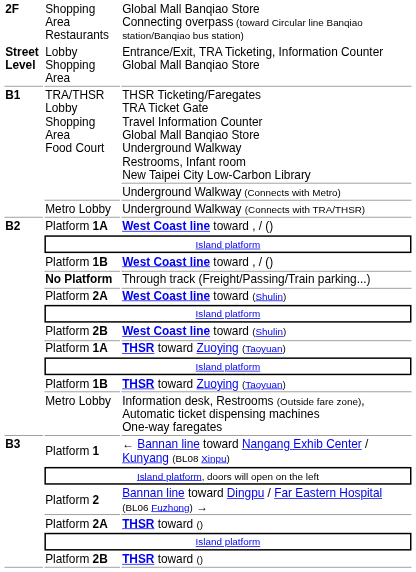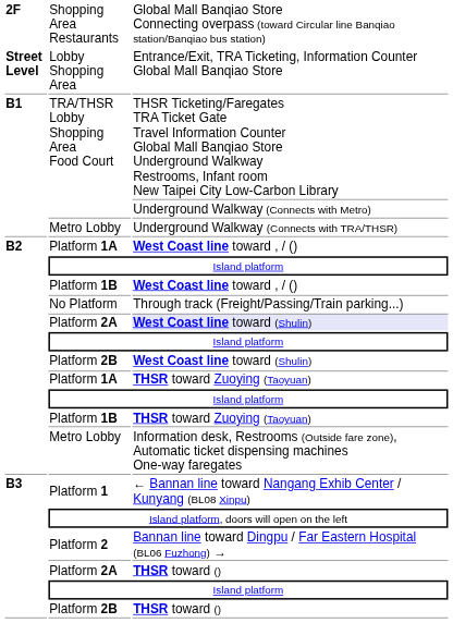Through track (Freight/Passing/Train parking...) | column 2: bold -> normal
Platform 2A / West Coast line toward (Shulin) | column 3: no background -> lavender background
